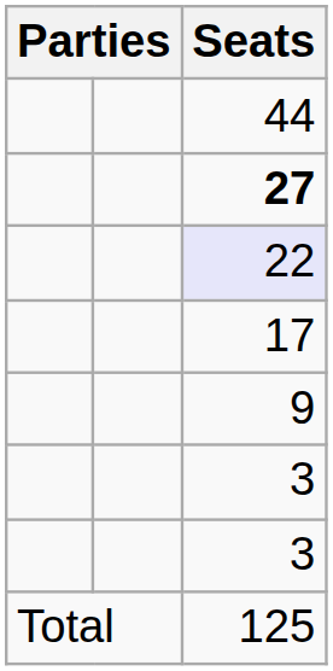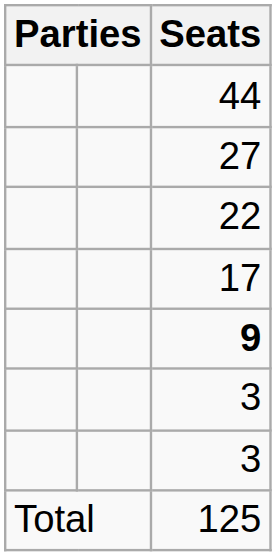27 | Seats: bold -> normal
22 | Seats: lavender background -> no background
9 | Seats: normal -> bold
